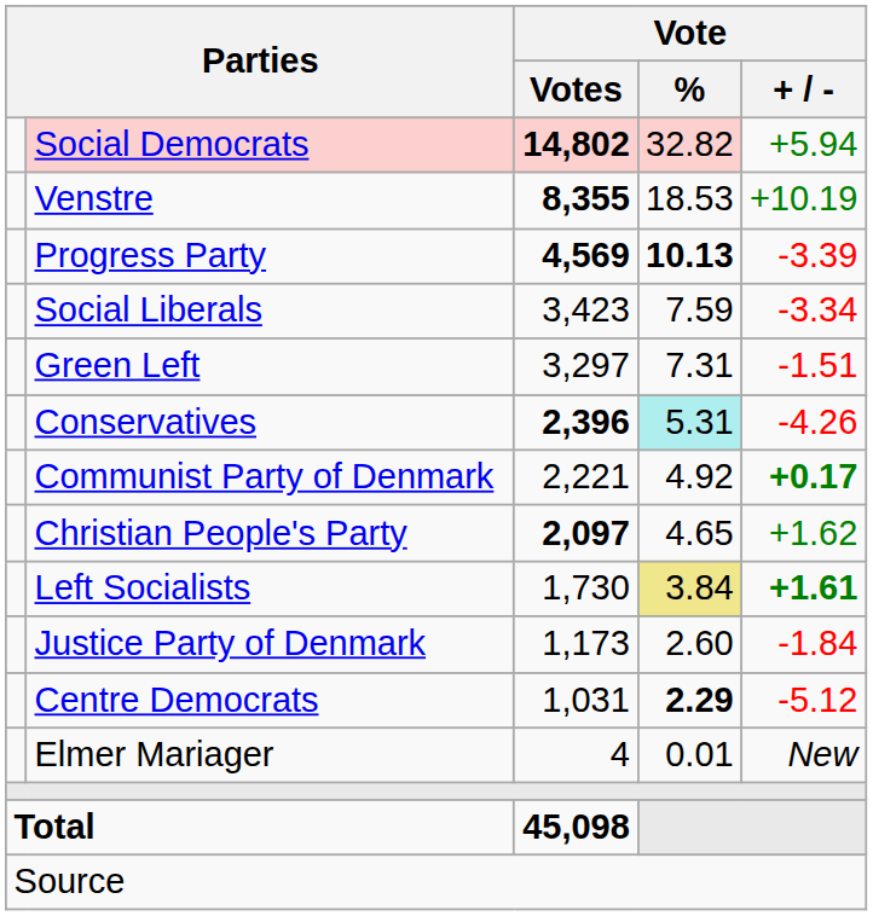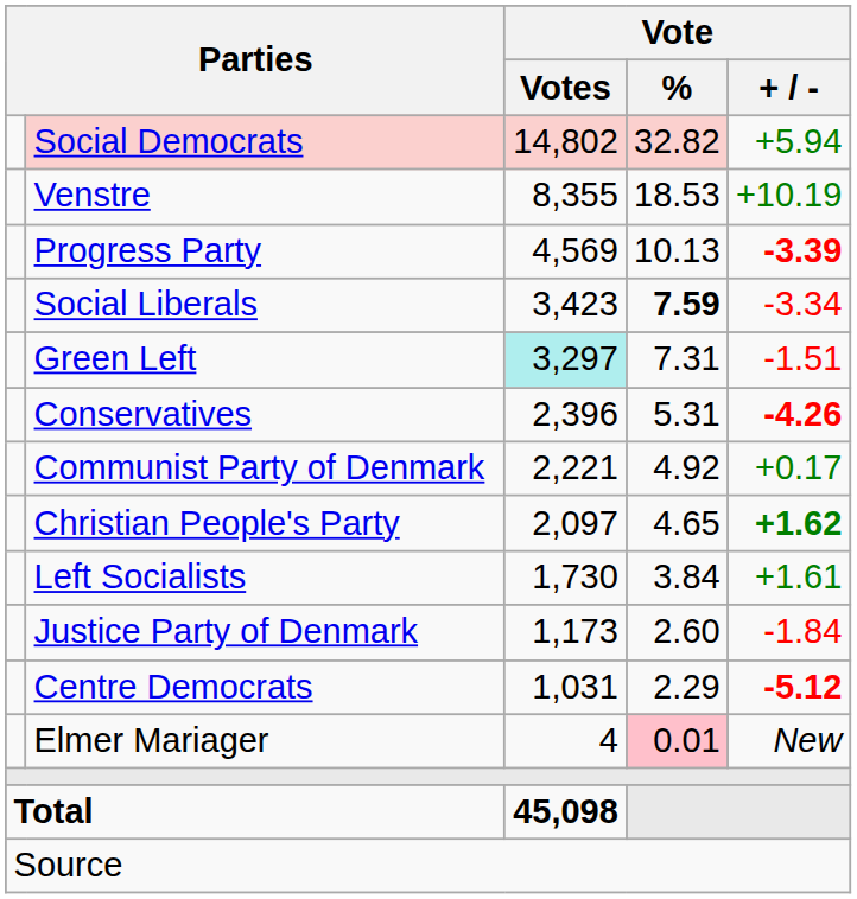Social Democrats | Vote / Votes: bold -> normal
Venstre | Vote / Votes: bold -> normal
Progress Party | Vote / Votes: bold -> normal
Progress Party | Vote / %: bold -> normal
Progress Party | Vote / + / -: normal -> bold
Social Liberals | Vote / %: normal -> bold
Green Left | Vote / Votes: no background -> paleturquoise background
Conservatives | Vote / Votes: bold -> normal
Conservatives | Vote / %: paleturquoise background -> no background
Conservatives | Vote / + / -: normal -> bold
Communist Party of Denmark | Vote / + / -: bold -> normal
Christian People's Party | Vote / Votes: bold -> normal
Christian People's Party | Vote / + / -: normal -> bold
Left Socialists | Vote / %: khaki background -> no background
Left Socialists | Vote / + / -: bold -> normal
Centre Democrats | Vote / %: bold -> normal
Centre Democrats | Vote / + / -: normal -> bold
Elmer Mariager | Vote / %: no background -> pink background
